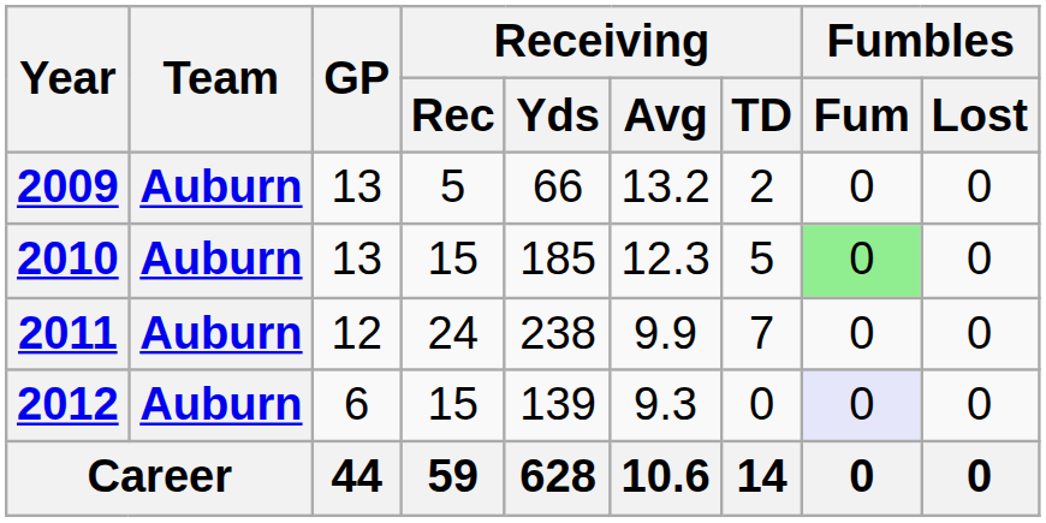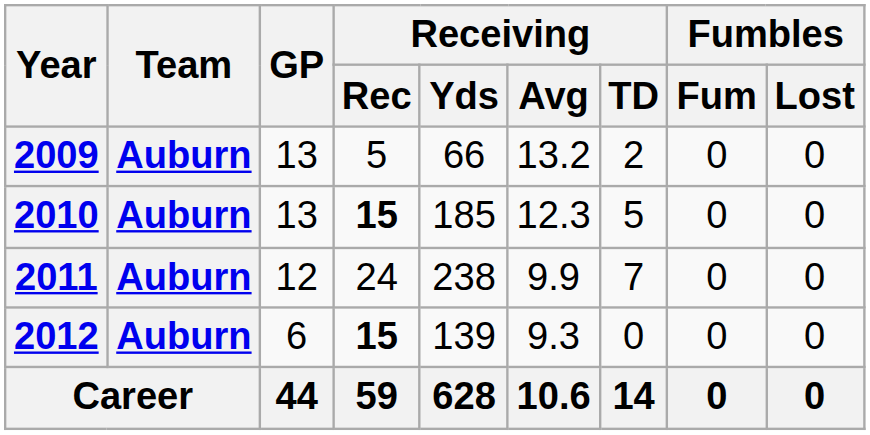2010 | Receiving / Rec: normal -> bold
2010 | Fumbles / Fum: lightgreen background -> no background
2012 | Receiving / Rec: normal -> bold
2012 | Fumbles / Fum: lavender background -> no background
